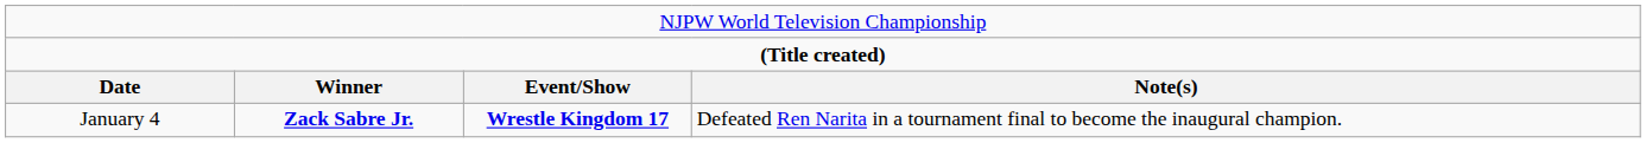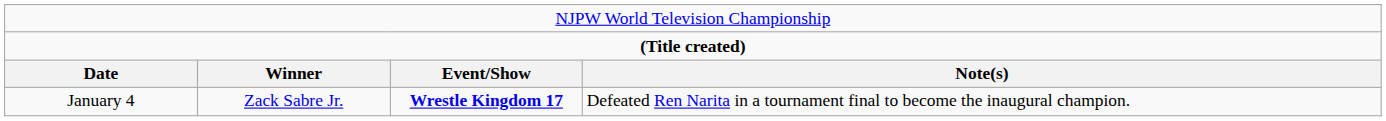January 4 | column 2: bold -> normal
